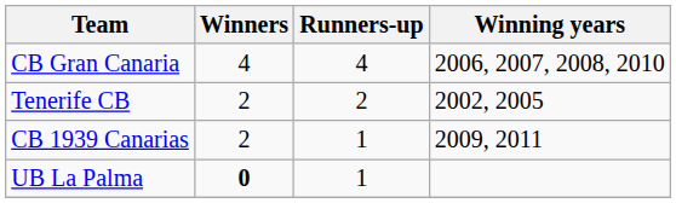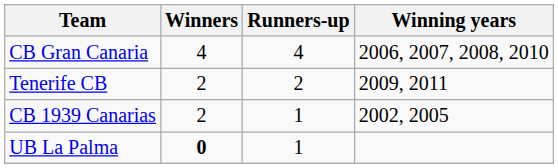Tenerife CB | Winning years: 2002, 2005 -> 2009, 2011
CB 1939 Canarias | Winning years: 2009, 2011 -> 2002, 2005
